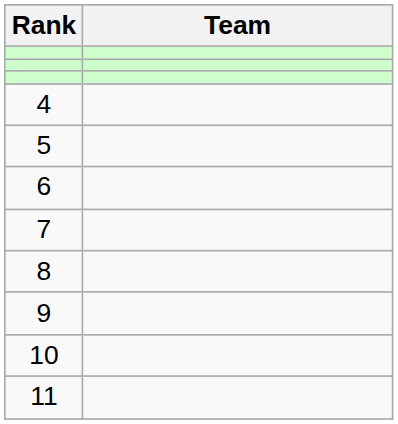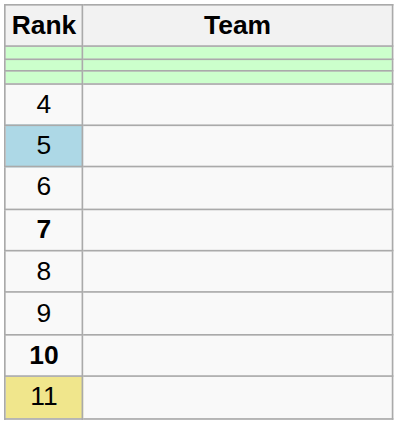row 6 | Rank: no background -> lightblue background
row 8 | Rank: normal -> bold
row 11 | Rank: normal -> bold
row 12 | Rank: no background -> khaki background
